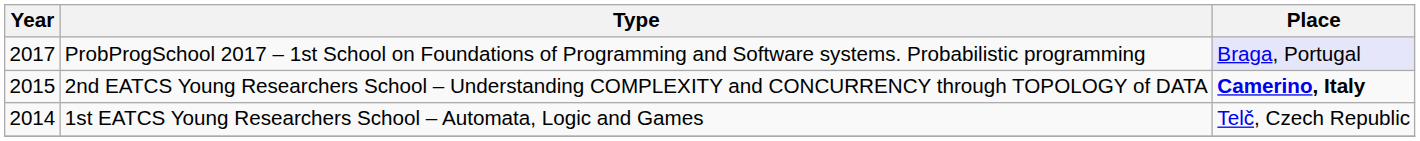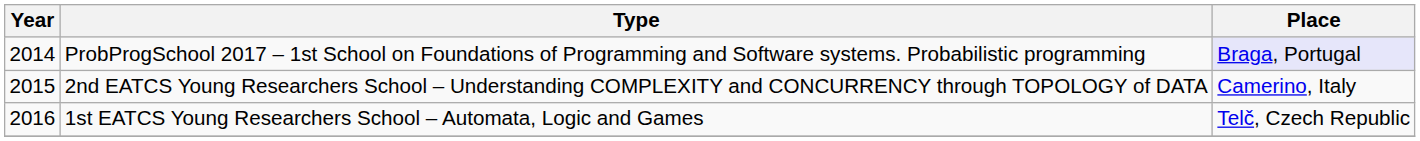row 2 | Year: 2017 -> 2014
row 3 | Place: bold -> normal
row 4 | Year: 2014 -> 2016
